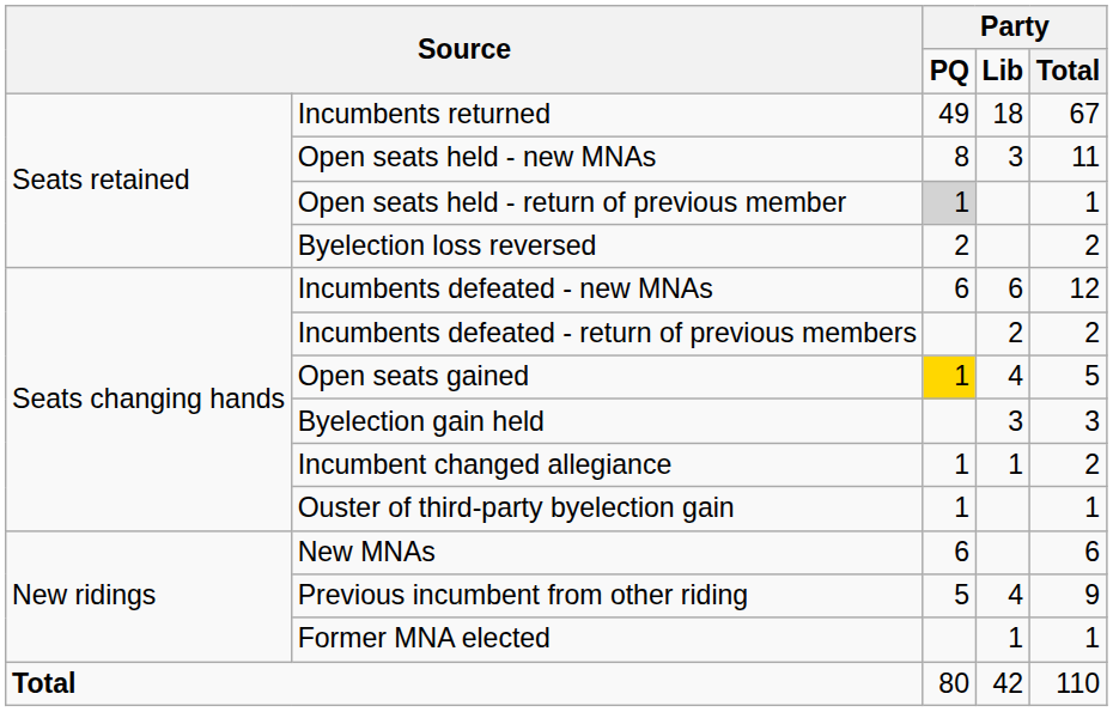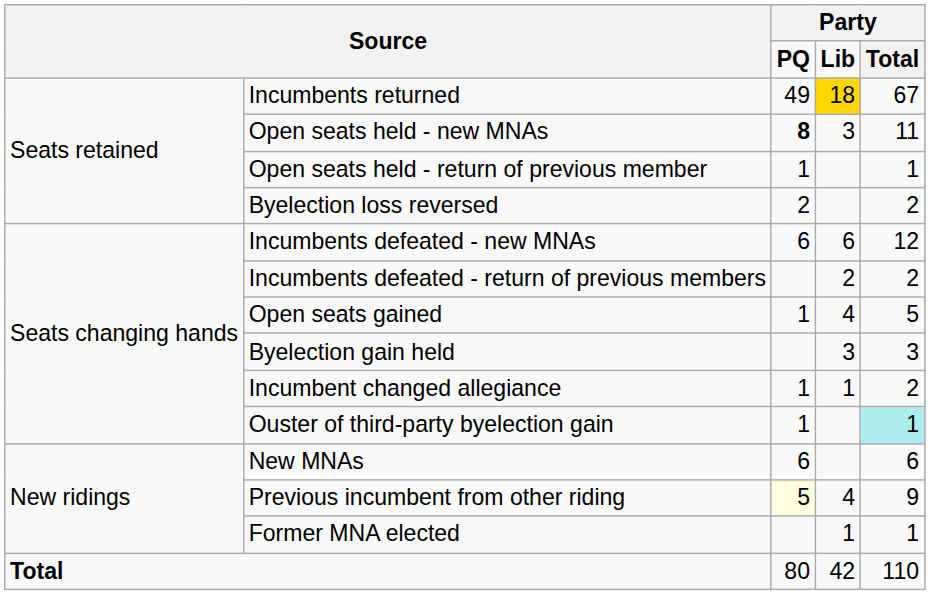Incumbents returned | column 4: no background -> gold background
Open seats held - new MNAs | column 3: normal -> bold
Open seats held - return of previous member | column 3: lightgrey background -> no background
Open seats gained | column 3: gold background -> no background
Ouster of third-party byelection gain | column 5: no background -> paleturquoise background
Previous incumbent from other riding | column 3: no background -> lightyellow background
